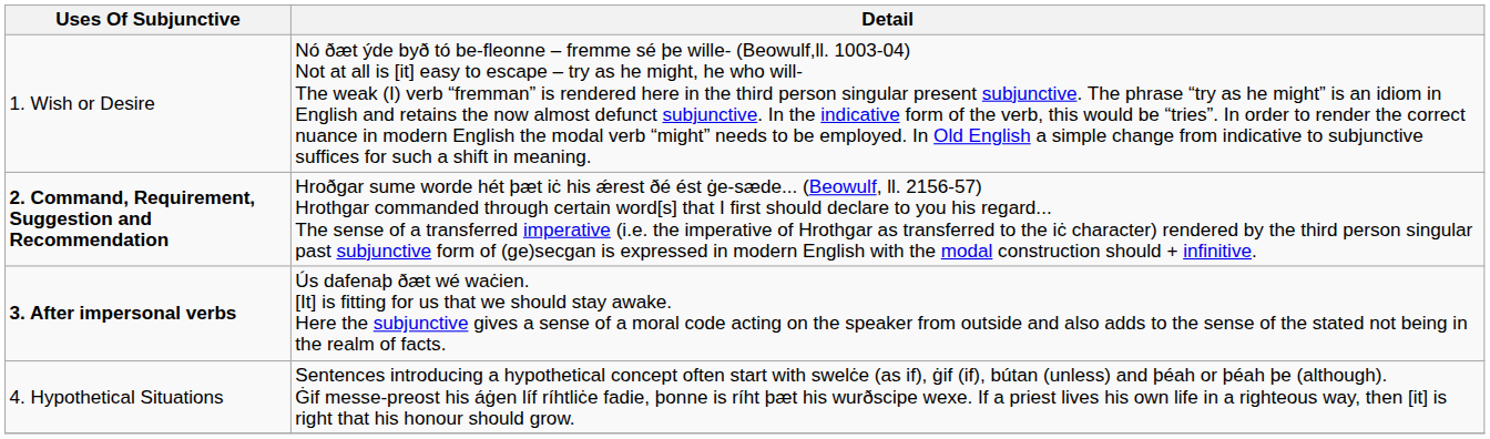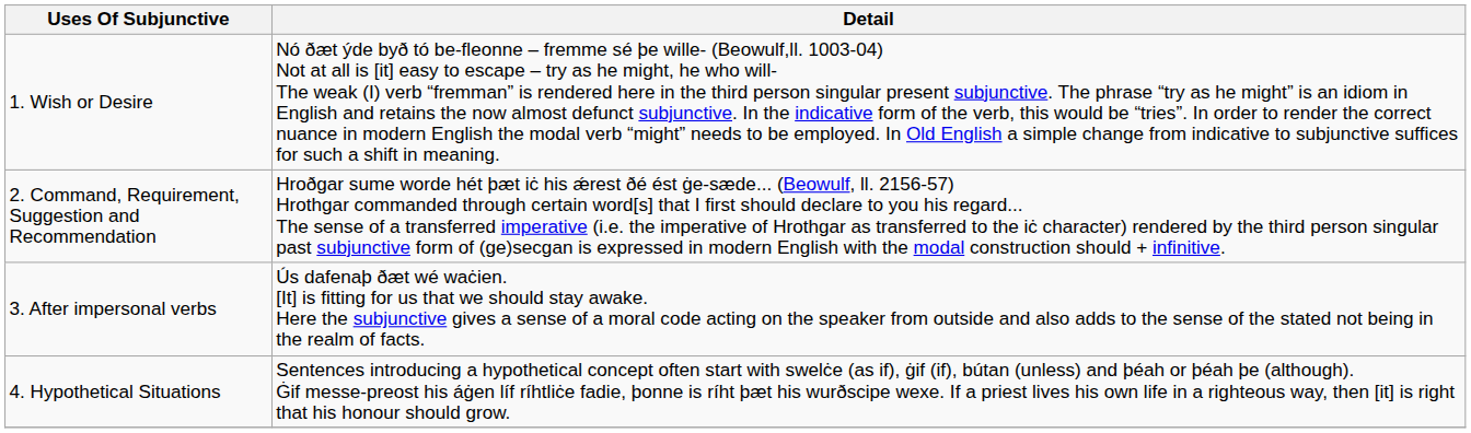2. Command, Requirement, Suggestion and Recommendation | Uses Of Subjunctive: bold -> normal
3. After impersonal verbs | Uses Of Subjunctive: bold -> normal
